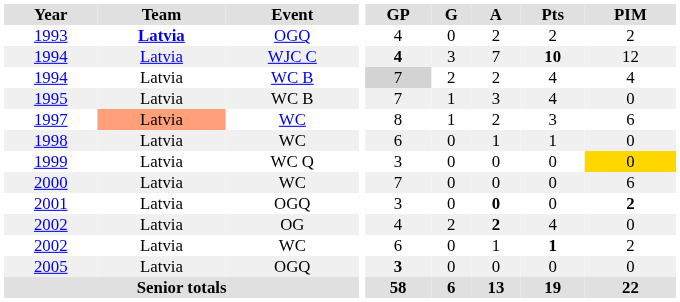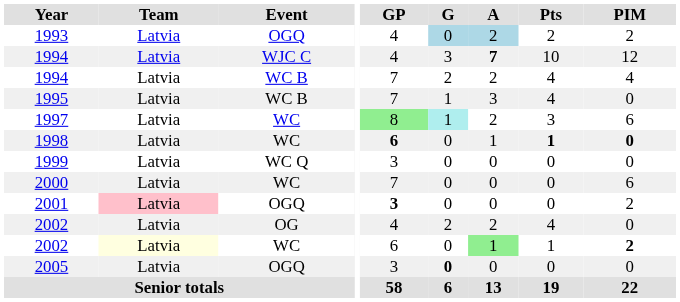1993 | Team: bold -> normal
1993 | G: no background -> lightblue background
1993 | A: no background -> lightblue background
1994 / WJC C | GP: bold -> normal
1994 / WJC C | A: normal -> bold
1994 / WJC C | Pts: bold -> normal
1994 / WC B | GP: lightgrey background -> no background
1997 | Team: lightsalmon background -> no background
1997 | GP: no background -> lightgreen background
1997 | G: no background -> paleturquoise background
1998 | GP: normal -> bold
1998 | Pts: normal -> bold
1998 | PIM: normal -> bold
1999 | PIM: gold background -> no background
2001 | Team: no background -> pink background
2001 | GP: normal -> bold
2001 | A: bold -> normal
2001 | PIM: bold -> normal
2002 / OG | A: bold -> normal
2002 / WC | Team: no background -> lightyellow background
2002 / WC | A: no background -> lightgreen background
2002 / WC | Pts: bold -> normal
2002 / WC | PIM: normal -> bold
2005 | GP: bold -> normal
2005 | G: normal -> bold
